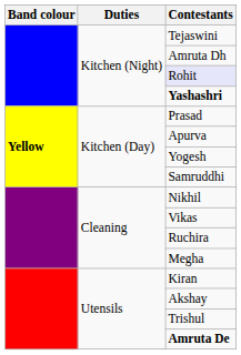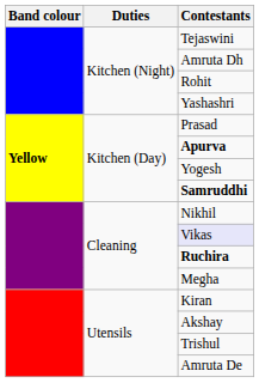Rohit | Contestants: lavender background -> no background
Yashashri | Contestants: bold -> normal
Apurva | Contestants: normal -> bold
Samruddhi | Contestants: normal -> bold
Vikas | Contestants: no background -> lavender background
Ruchira | Contestants: normal -> bold
Amruta De | Contestants: bold -> normal
